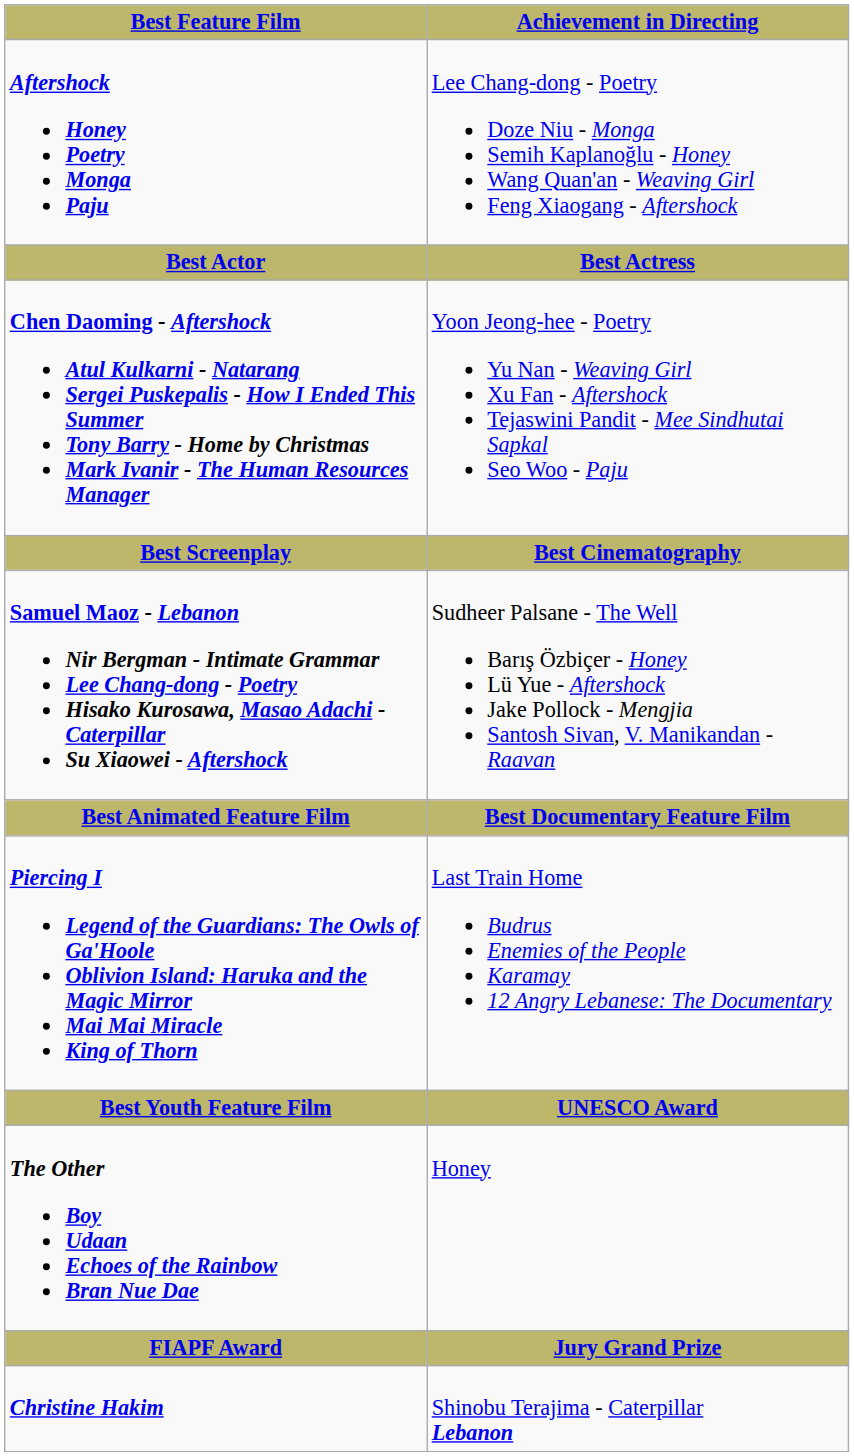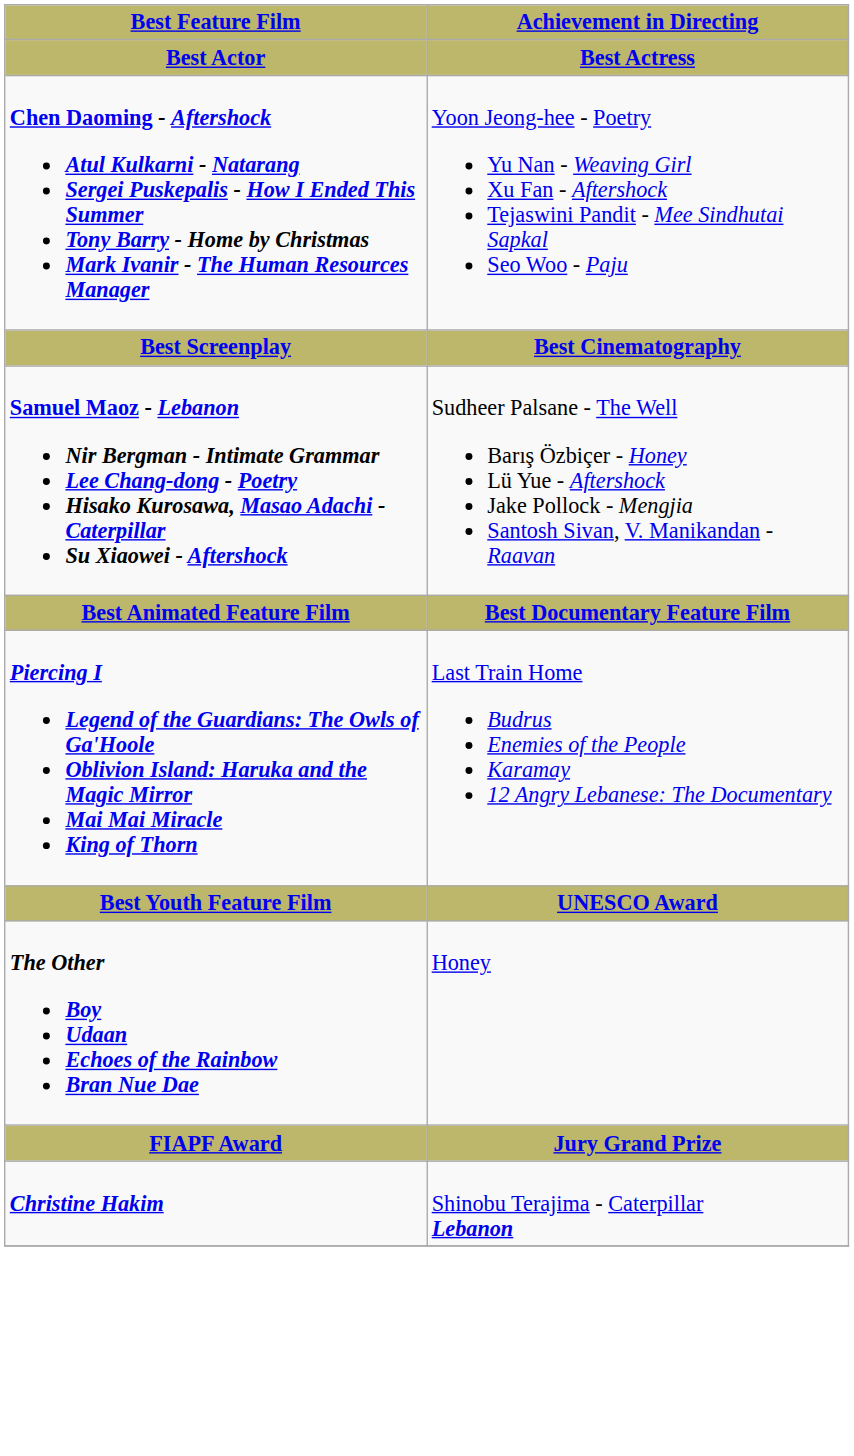- row: Aftershock Honey Poetry Monga Paju | Lee Chang-dong - Poetry Doze Niu - Monga Semih Kaplanoğlu - Honey Wang Quan'an - Weaving Girl Feng Xiaogang - Aftershock
